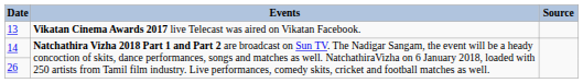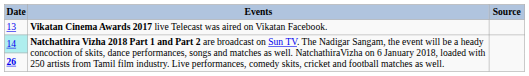14 | Date: no background -> paleturquoise background
26 | Date: normal -> bold
